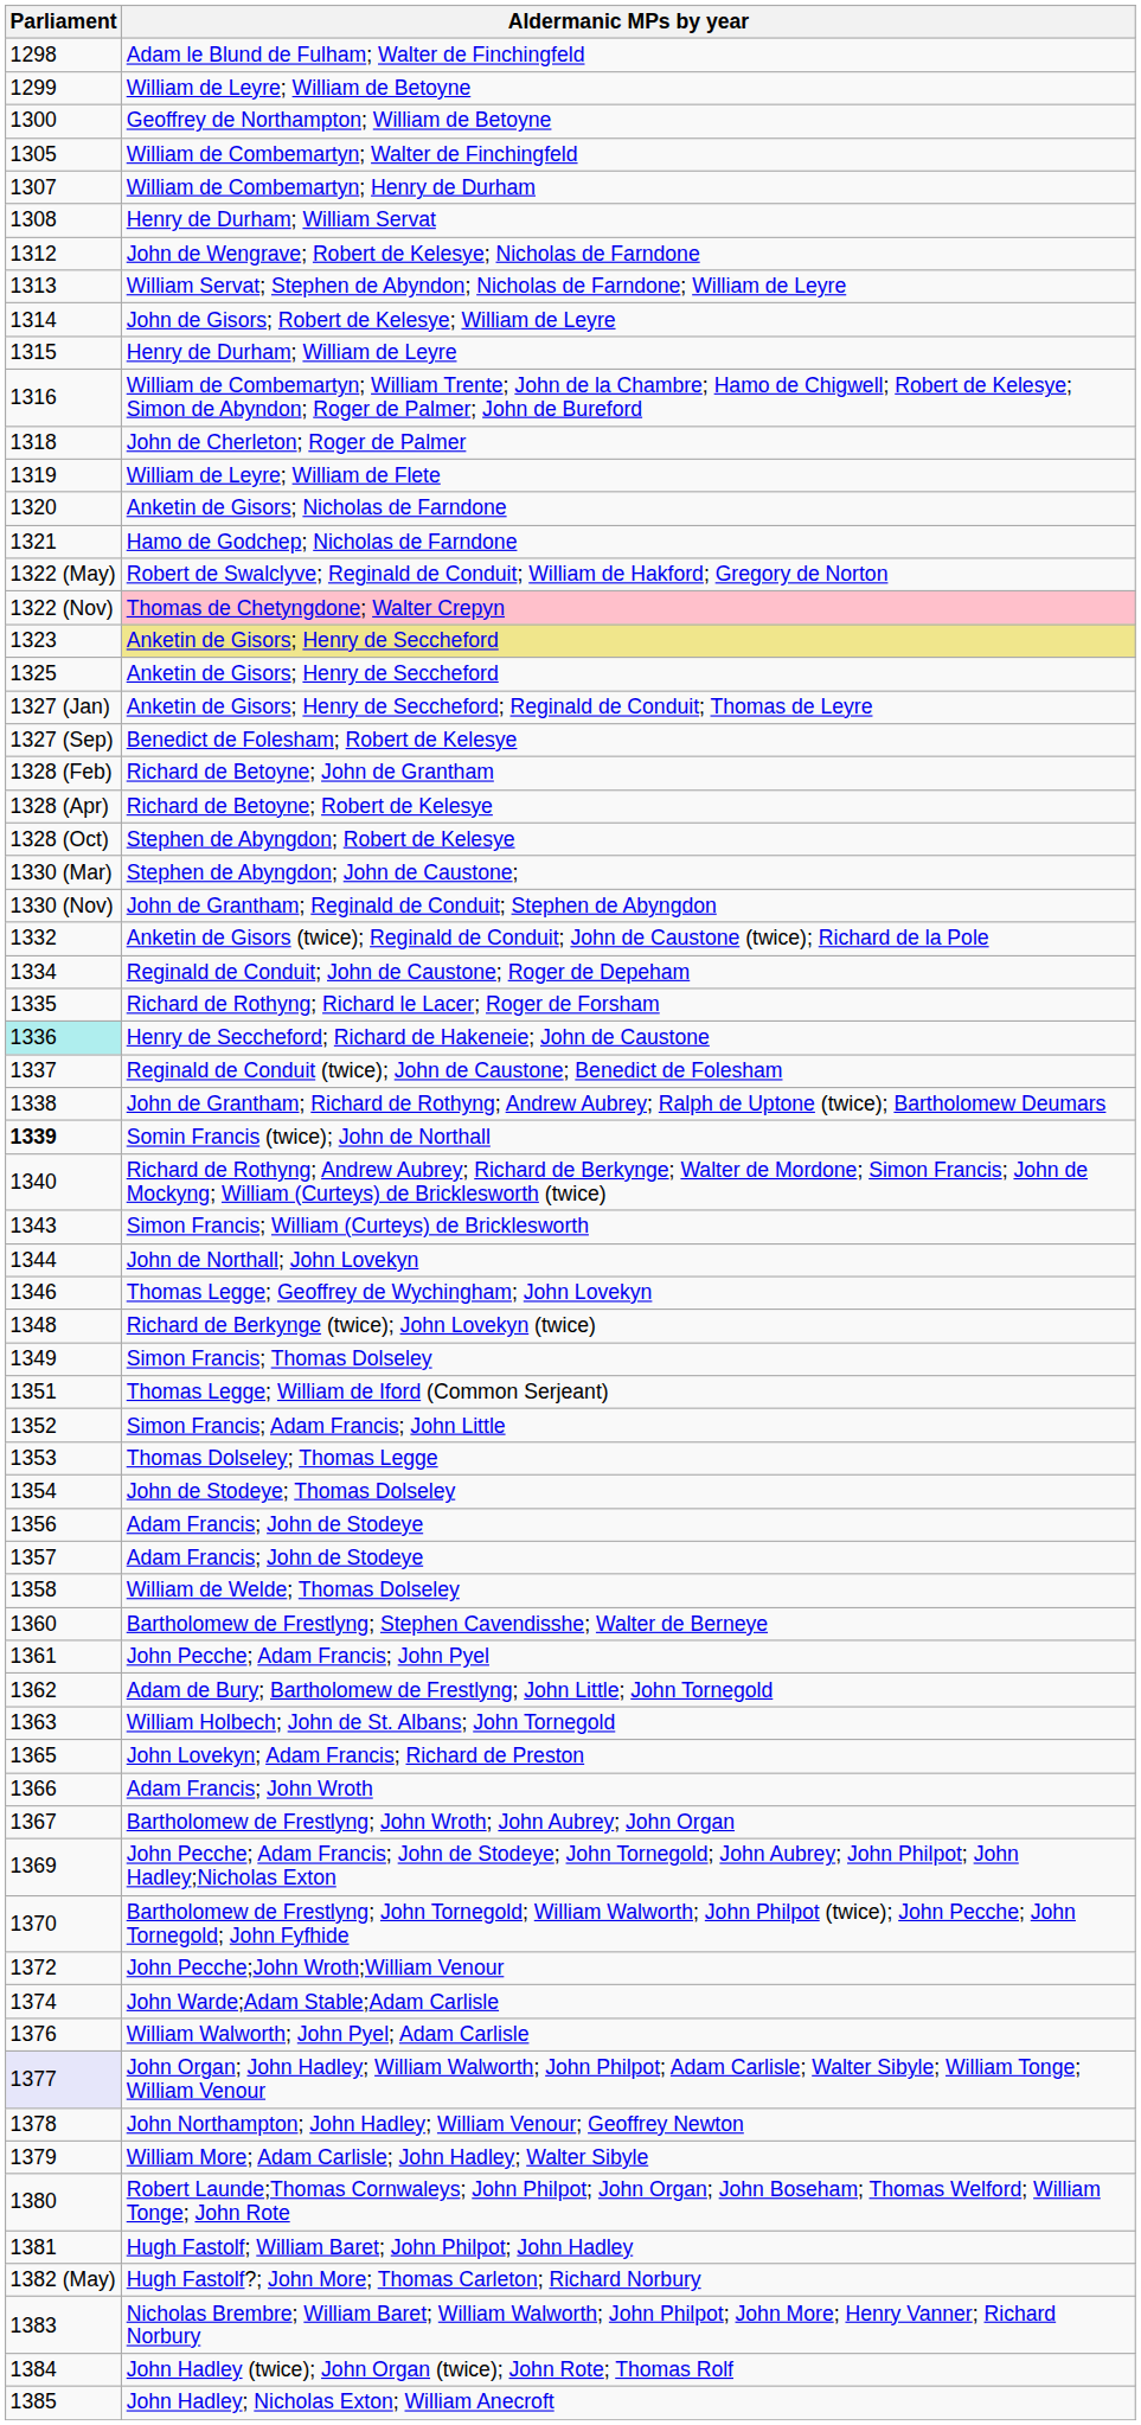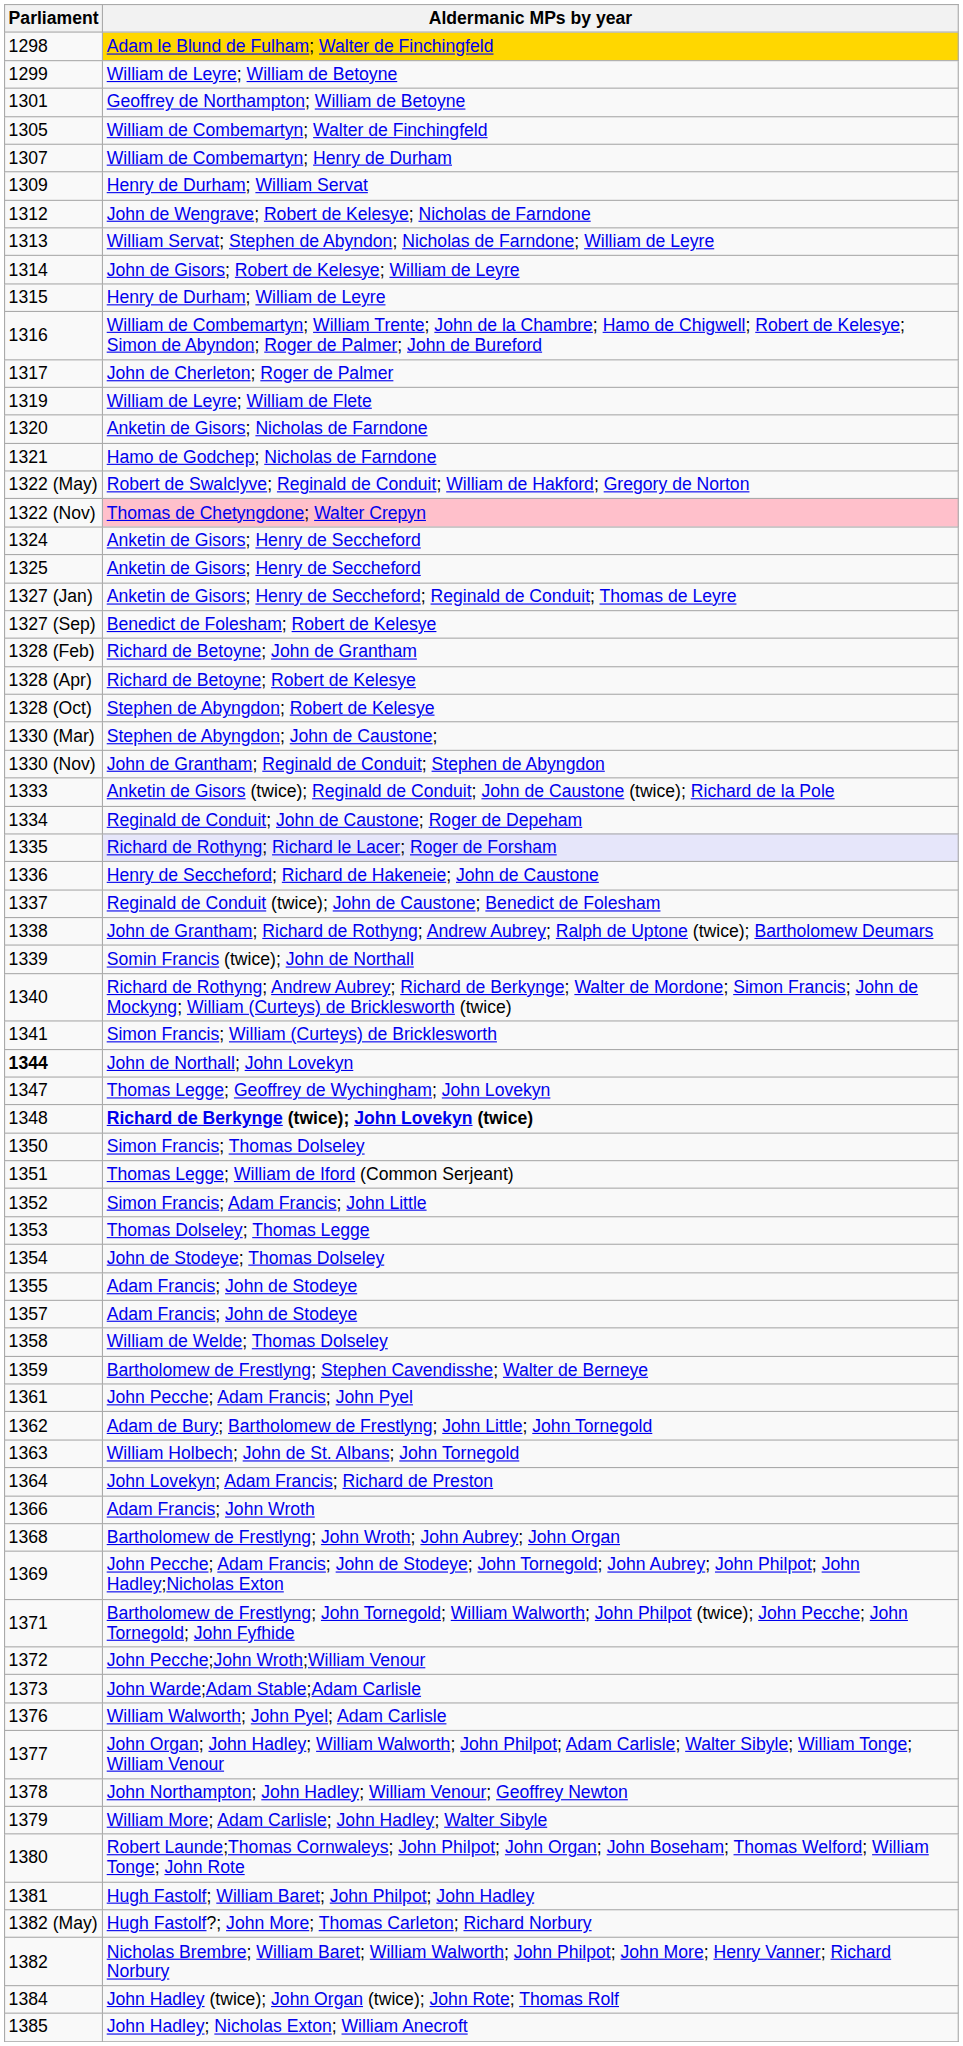row 2 | Aldermanic MPs by year: no background -> gold background
row 4 | Parliament: 1300 -> 1301
row 7 | Parliament: 1308 -> 1309
row 13 | Parliament: 1318 -> 1317
row 19 | Parliament: 1323 -> 1324
row 19 | Aldermanic MPs by year: khaki background -> no background
row 28 | Parliament: 1332 -> 1333
row 30 | Aldermanic MPs by year: no background -> lavender background
row 31 | Parliament: paleturquoise background -> no background
row 34 | Parliament: bold -> normal
row 36 | Parliament: 1343 -> 1341
row 37 | Parliament: normal -> bold
row 38 | Parliament: 1346 -> 1347
row 39 | Aldermanic MPs by year: normal -> bold
row 40 | Parliament: 1349 -> 1350
row 45 | Parliament: 1356 -> 1355
row 48 | Parliament: 1360 -> 1359
row 52 | Parliament: 1365 -> 1364
row 54 | Parliament: 1367 -> 1368
row 56 | Parliament: 1370 -> 1371
row 58 | Parliament: 1374 -> 1373
row 60 | Parliament: lavender background -> no background
row 66 | Parliament: 1383 -> 1382
